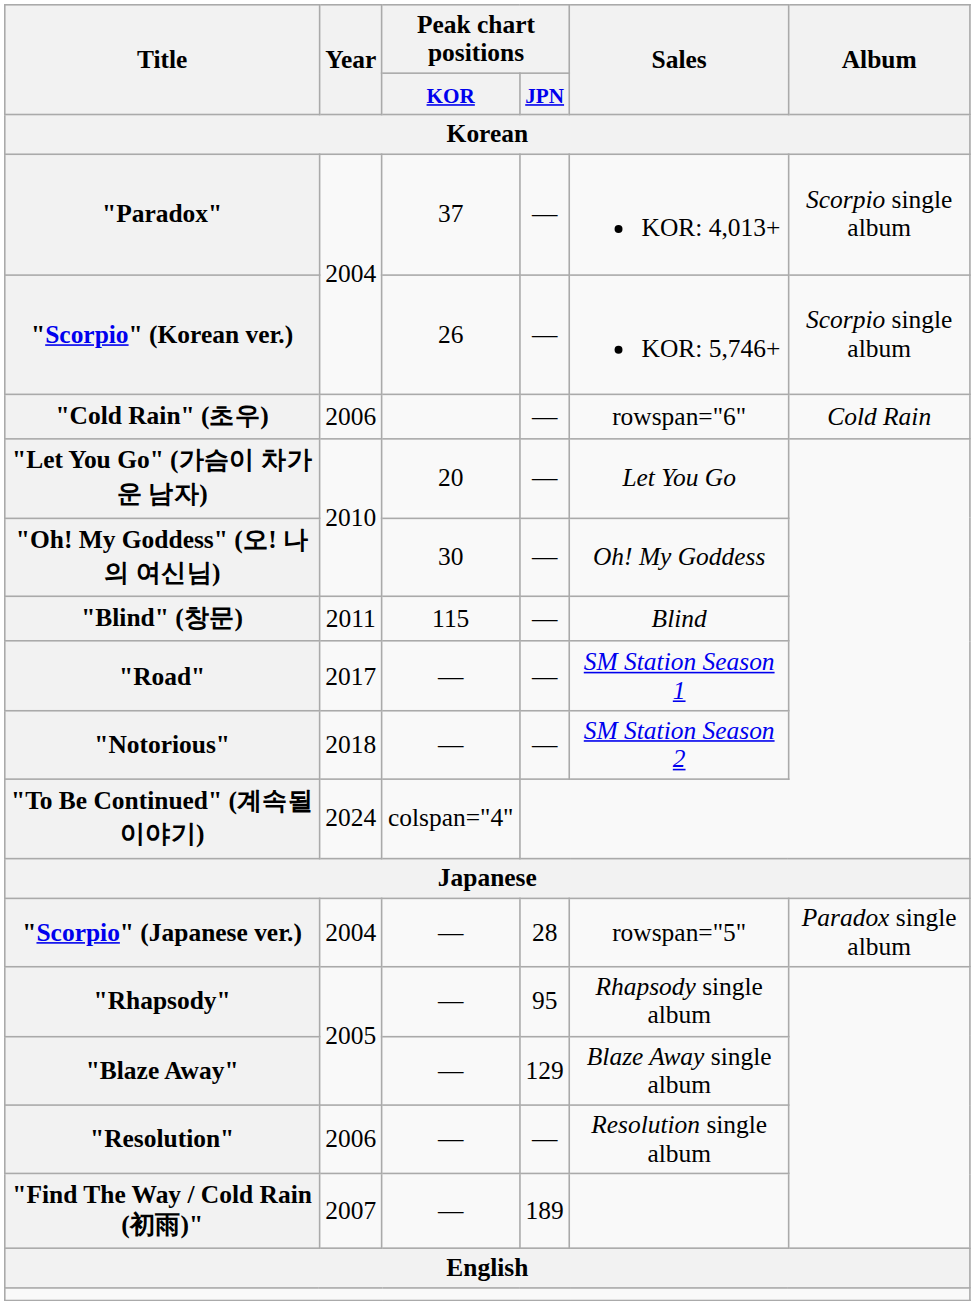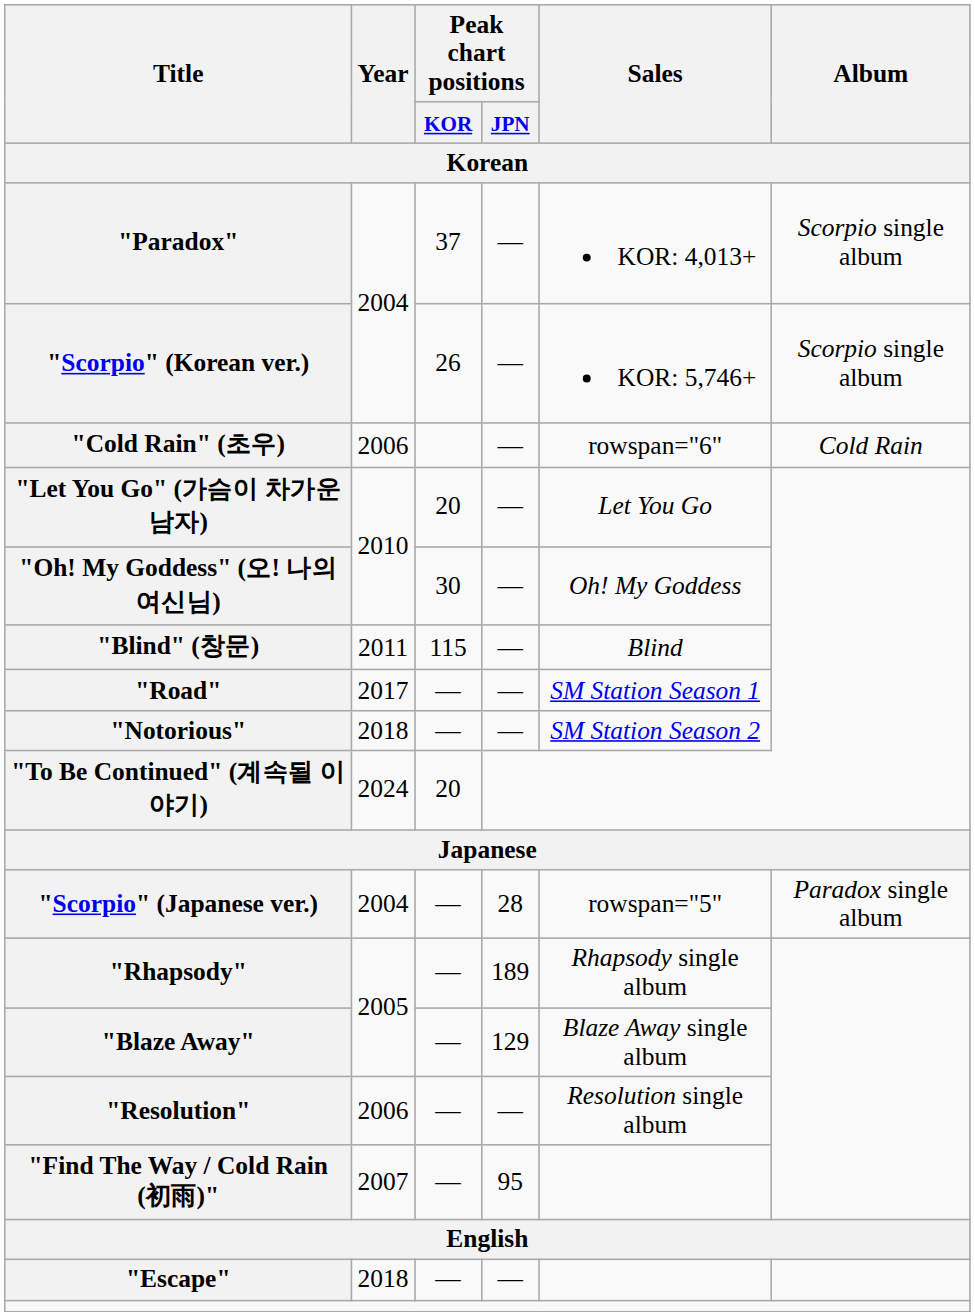"To Be Continued" (계속될 이야기) | Peak chart positions / KOR: colspan="4" -> 20
"Rhapsody" | Peak chart positions / JPN: 95 -> 189
"Find The Way / Cold Rain (初雨)" | Peak chart positions / JPN: 189 -> 95
+ row: "Escape" | 2018 | — | —
